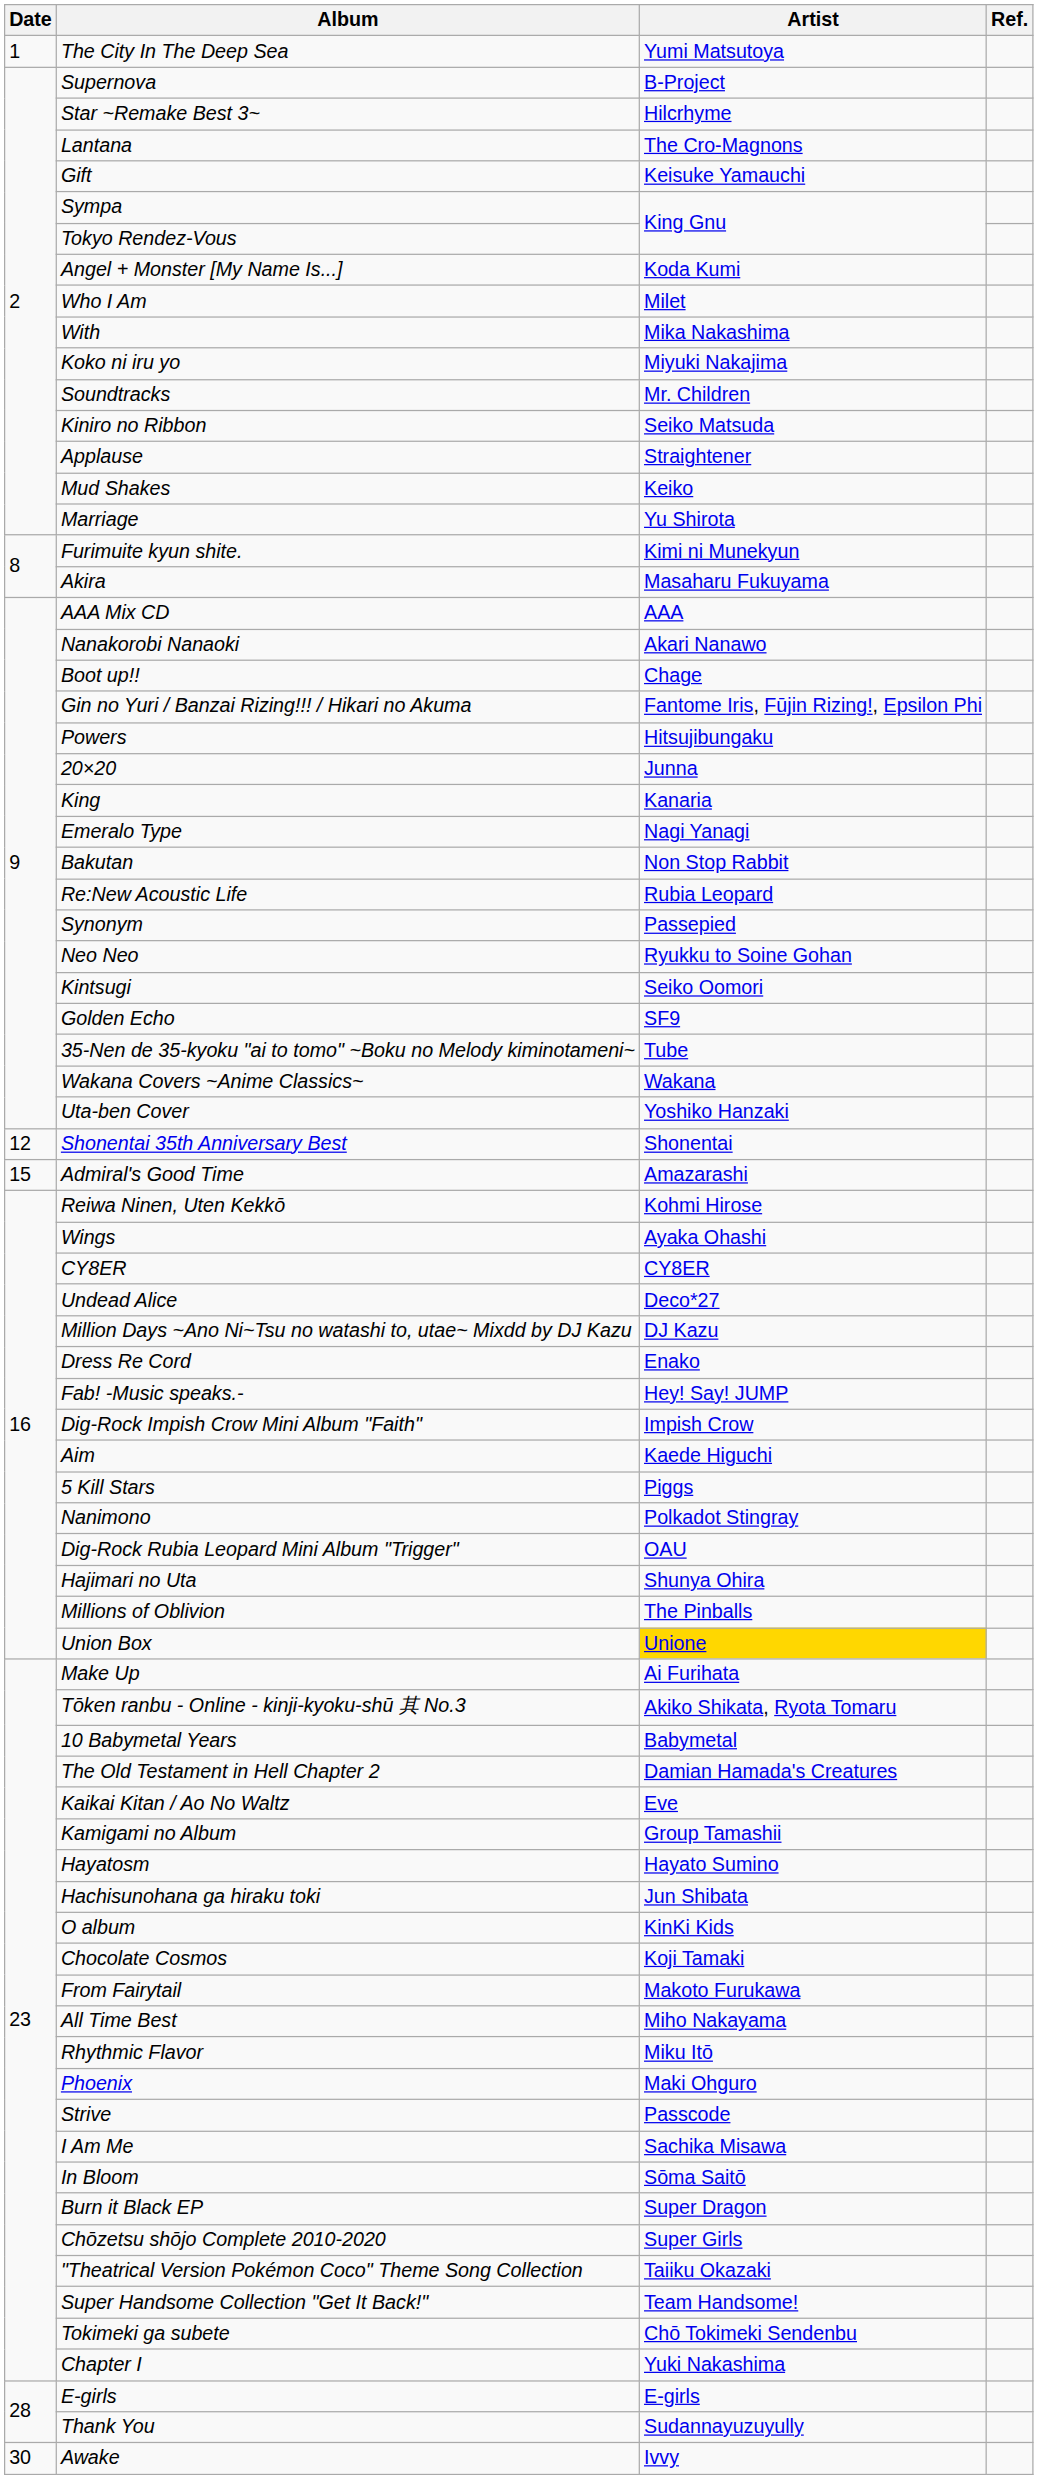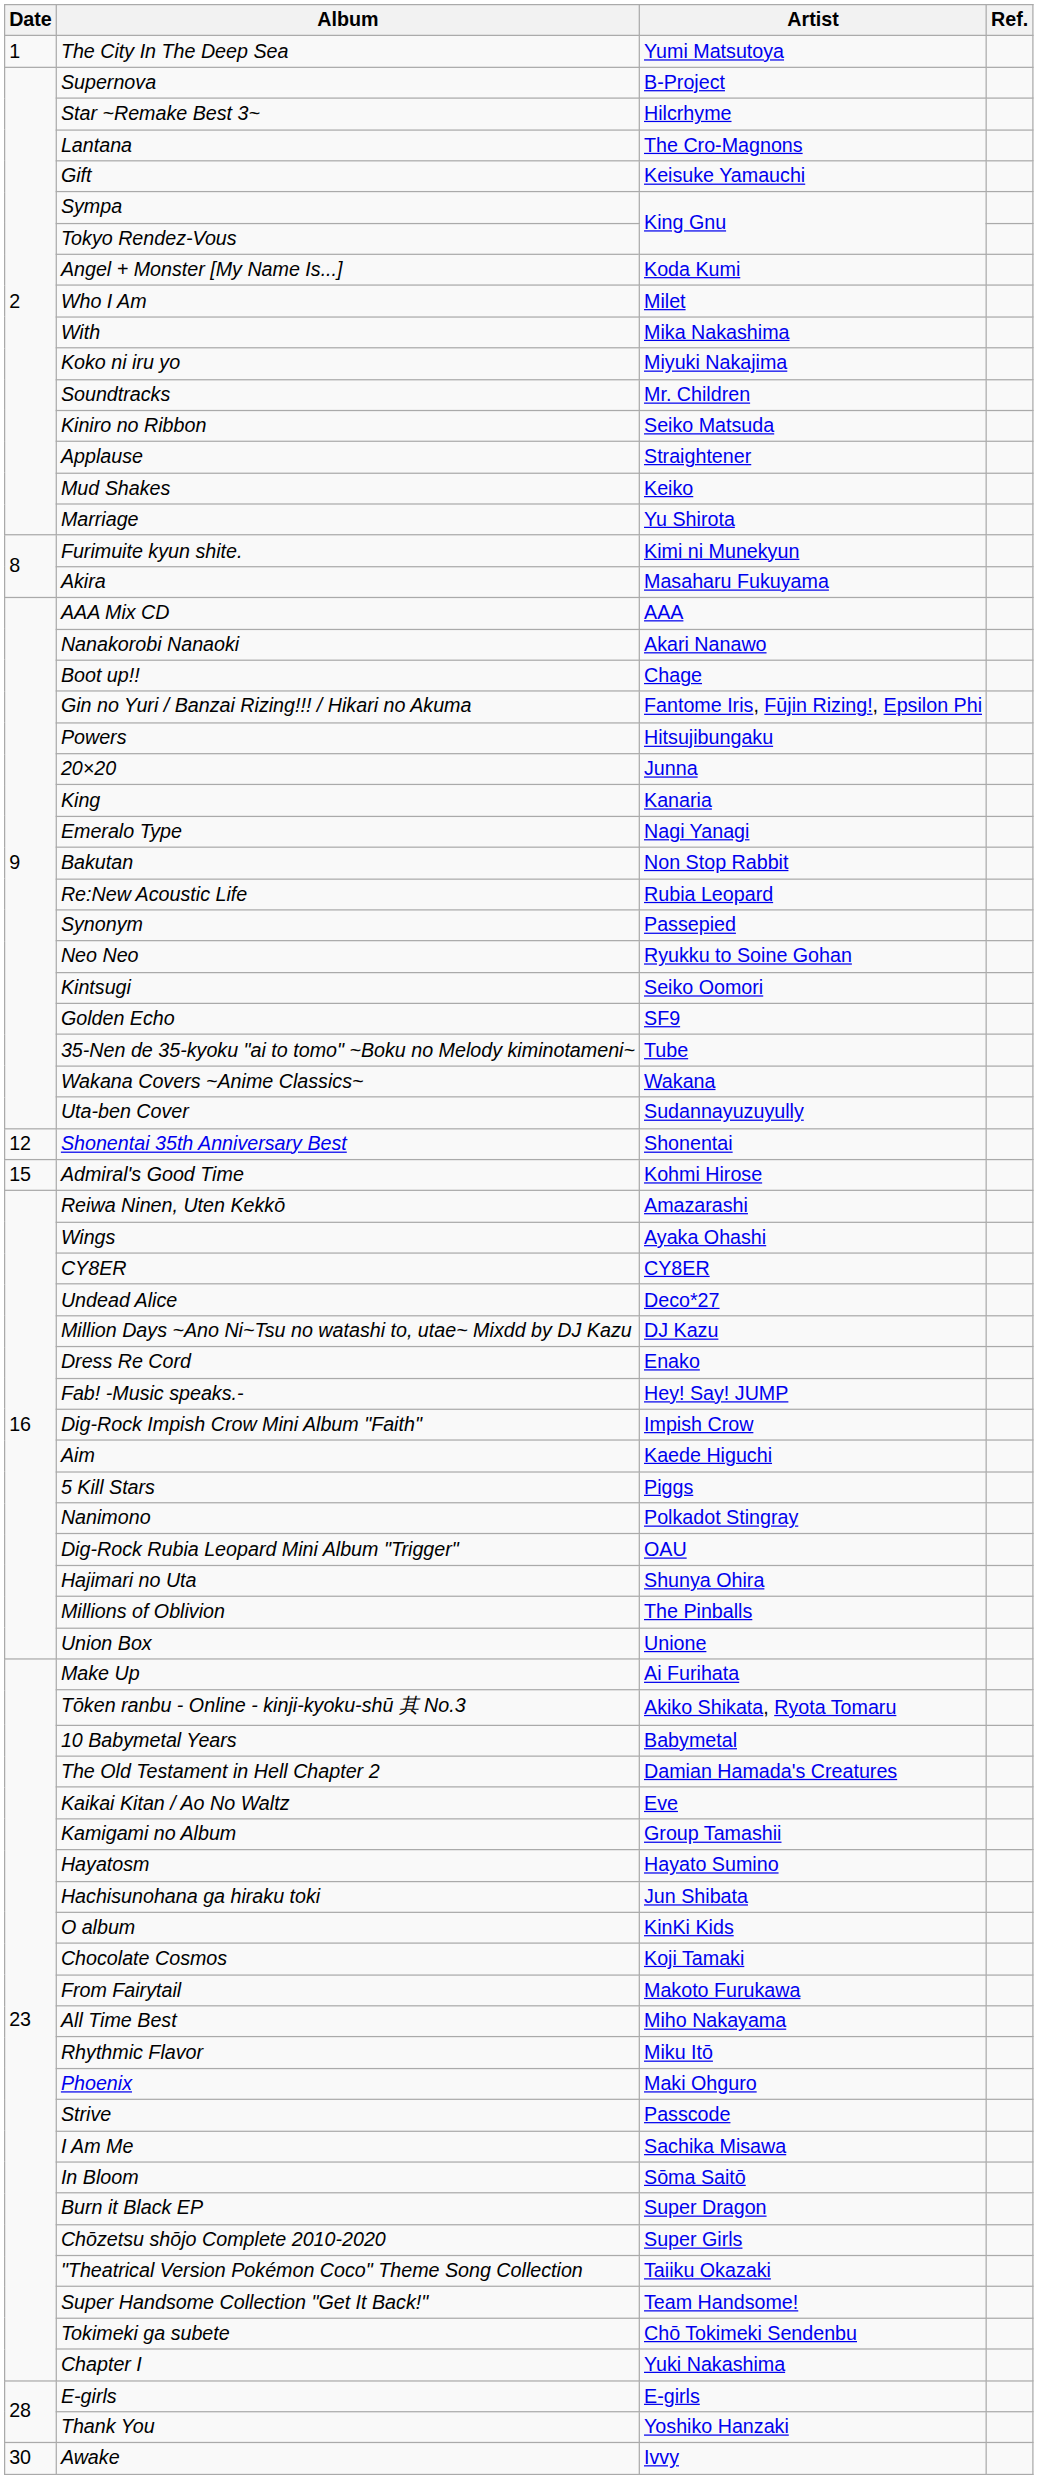Uta-ben Cover | Artist: Yoshiko Hanzaki -> Sudannayuzuyully
Admiral's Good Time | Artist: Amazarashi -> Kohmi Hirose
Reiwa Ninen, Uten Kekkō | Artist: Kohmi Hirose -> Amazarashi
Union Box | Artist: gold background -> no background
Thank You | Artist: Sudannayuzuyully -> Yoshiko Hanzaki
